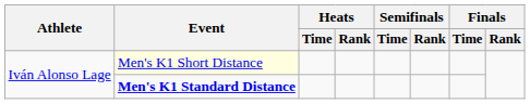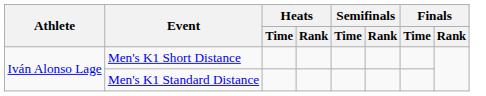Men's K1 Short Distance | Event: lightyellow background -> no background
Men's K1 Standard Distance | Event: bold -> normal
